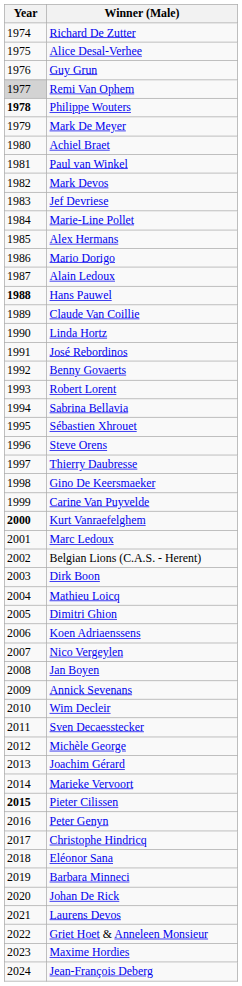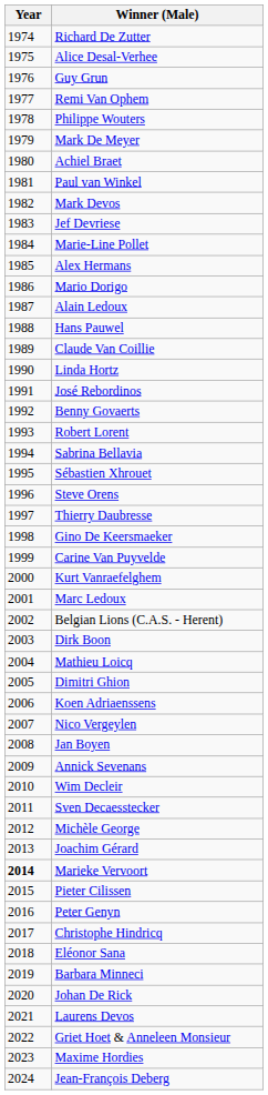Remi Van Ophem | Year: lightgrey background -> no background
Philippe Wouters | Year: bold -> normal
Hans Pauwel | Year: bold -> normal
Kurt Vanraefelghem | Year: bold -> normal
Marieke Vervoort | Year: normal -> bold
Pieter Cilissen | Year: bold -> normal
